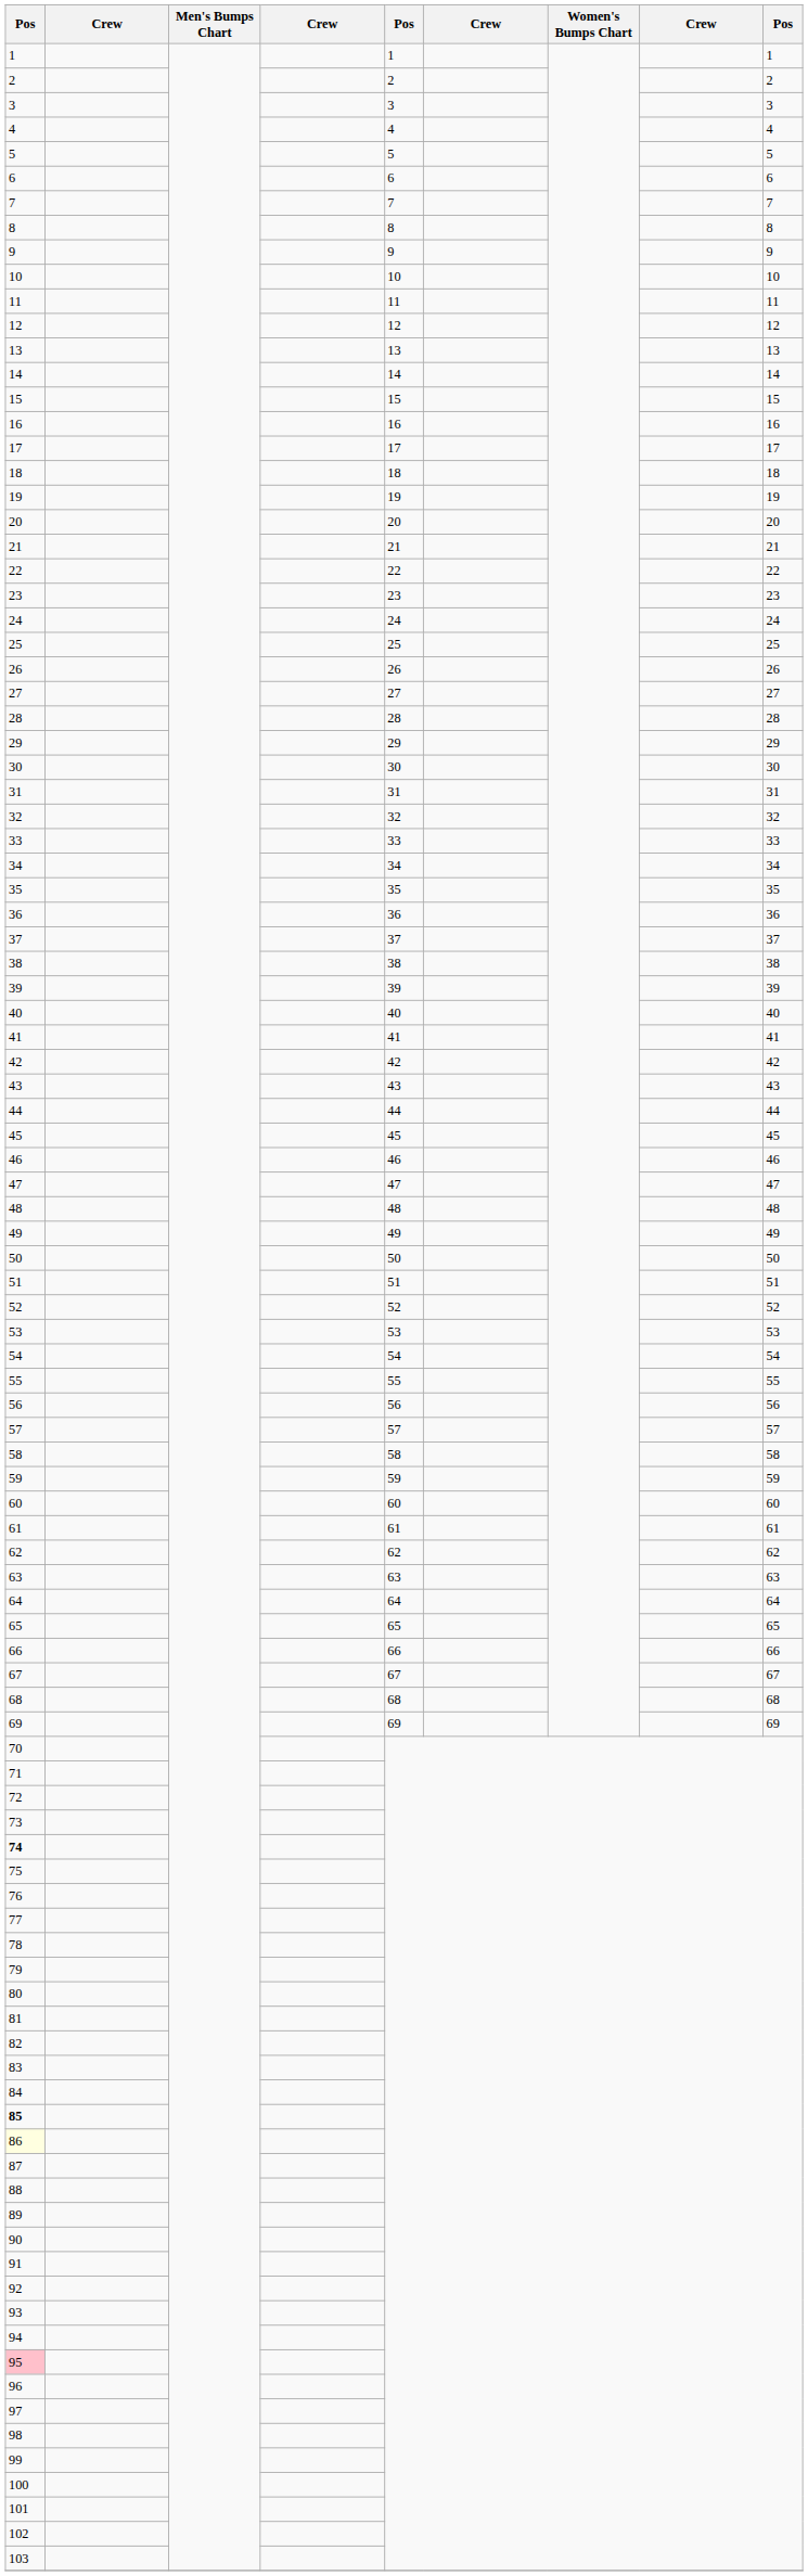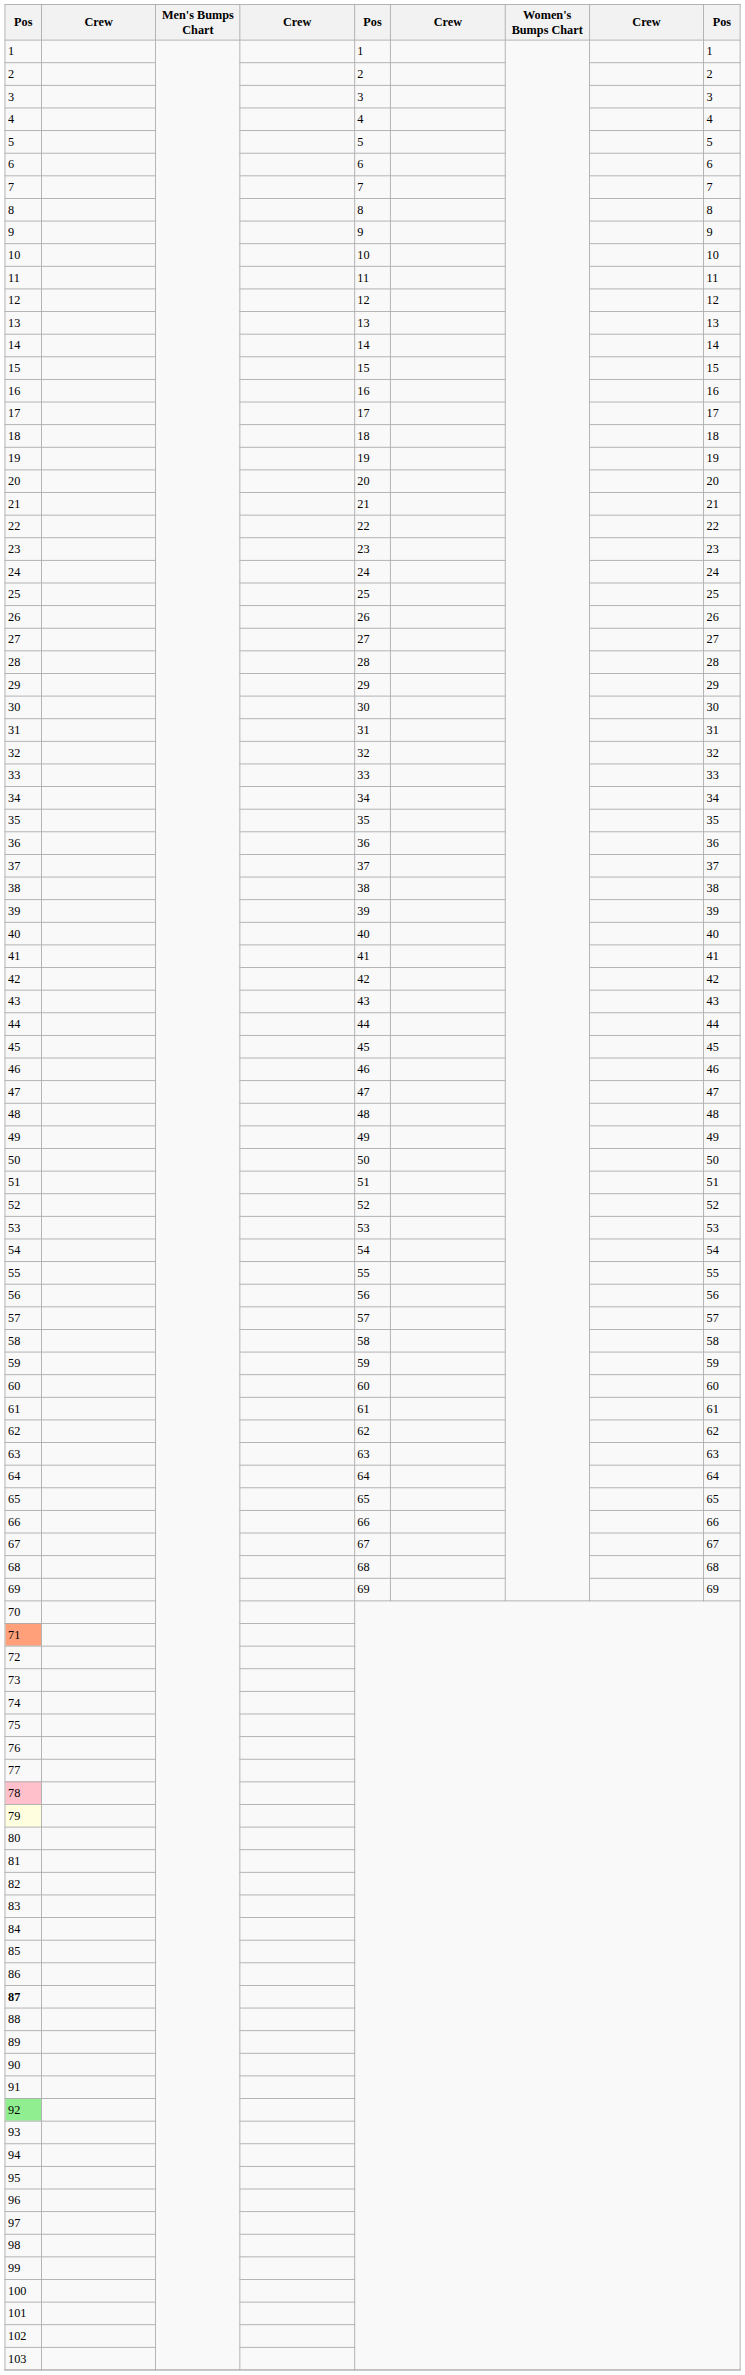71 | column 1: no background -> lightsalmon background
74 | column 1: bold -> normal
78 | column 1: no background -> pink background
79 | column 1: no background -> lightyellow background
85 | column 1: bold -> normal
86 | column 1: lightyellow background -> no background
87 | column 1: normal -> bold
92 | column 1: no background -> lightgreen background
95 | column 1: pink background -> no background
